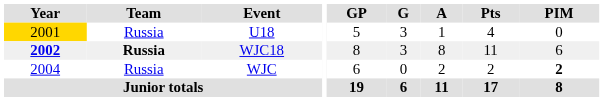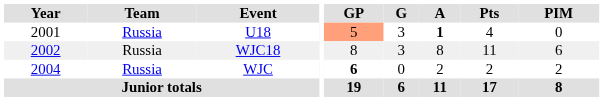U18 | Year: gold background -> no background
U18 | GP: no background -> lightsalmon background
U18 | A: normal -> bold
WJC18 | Year: bold -> normal
WJC18 | Team: bold -> normal
WJC | GP: normal -> bold
WJC | PIM: bold -> normal
